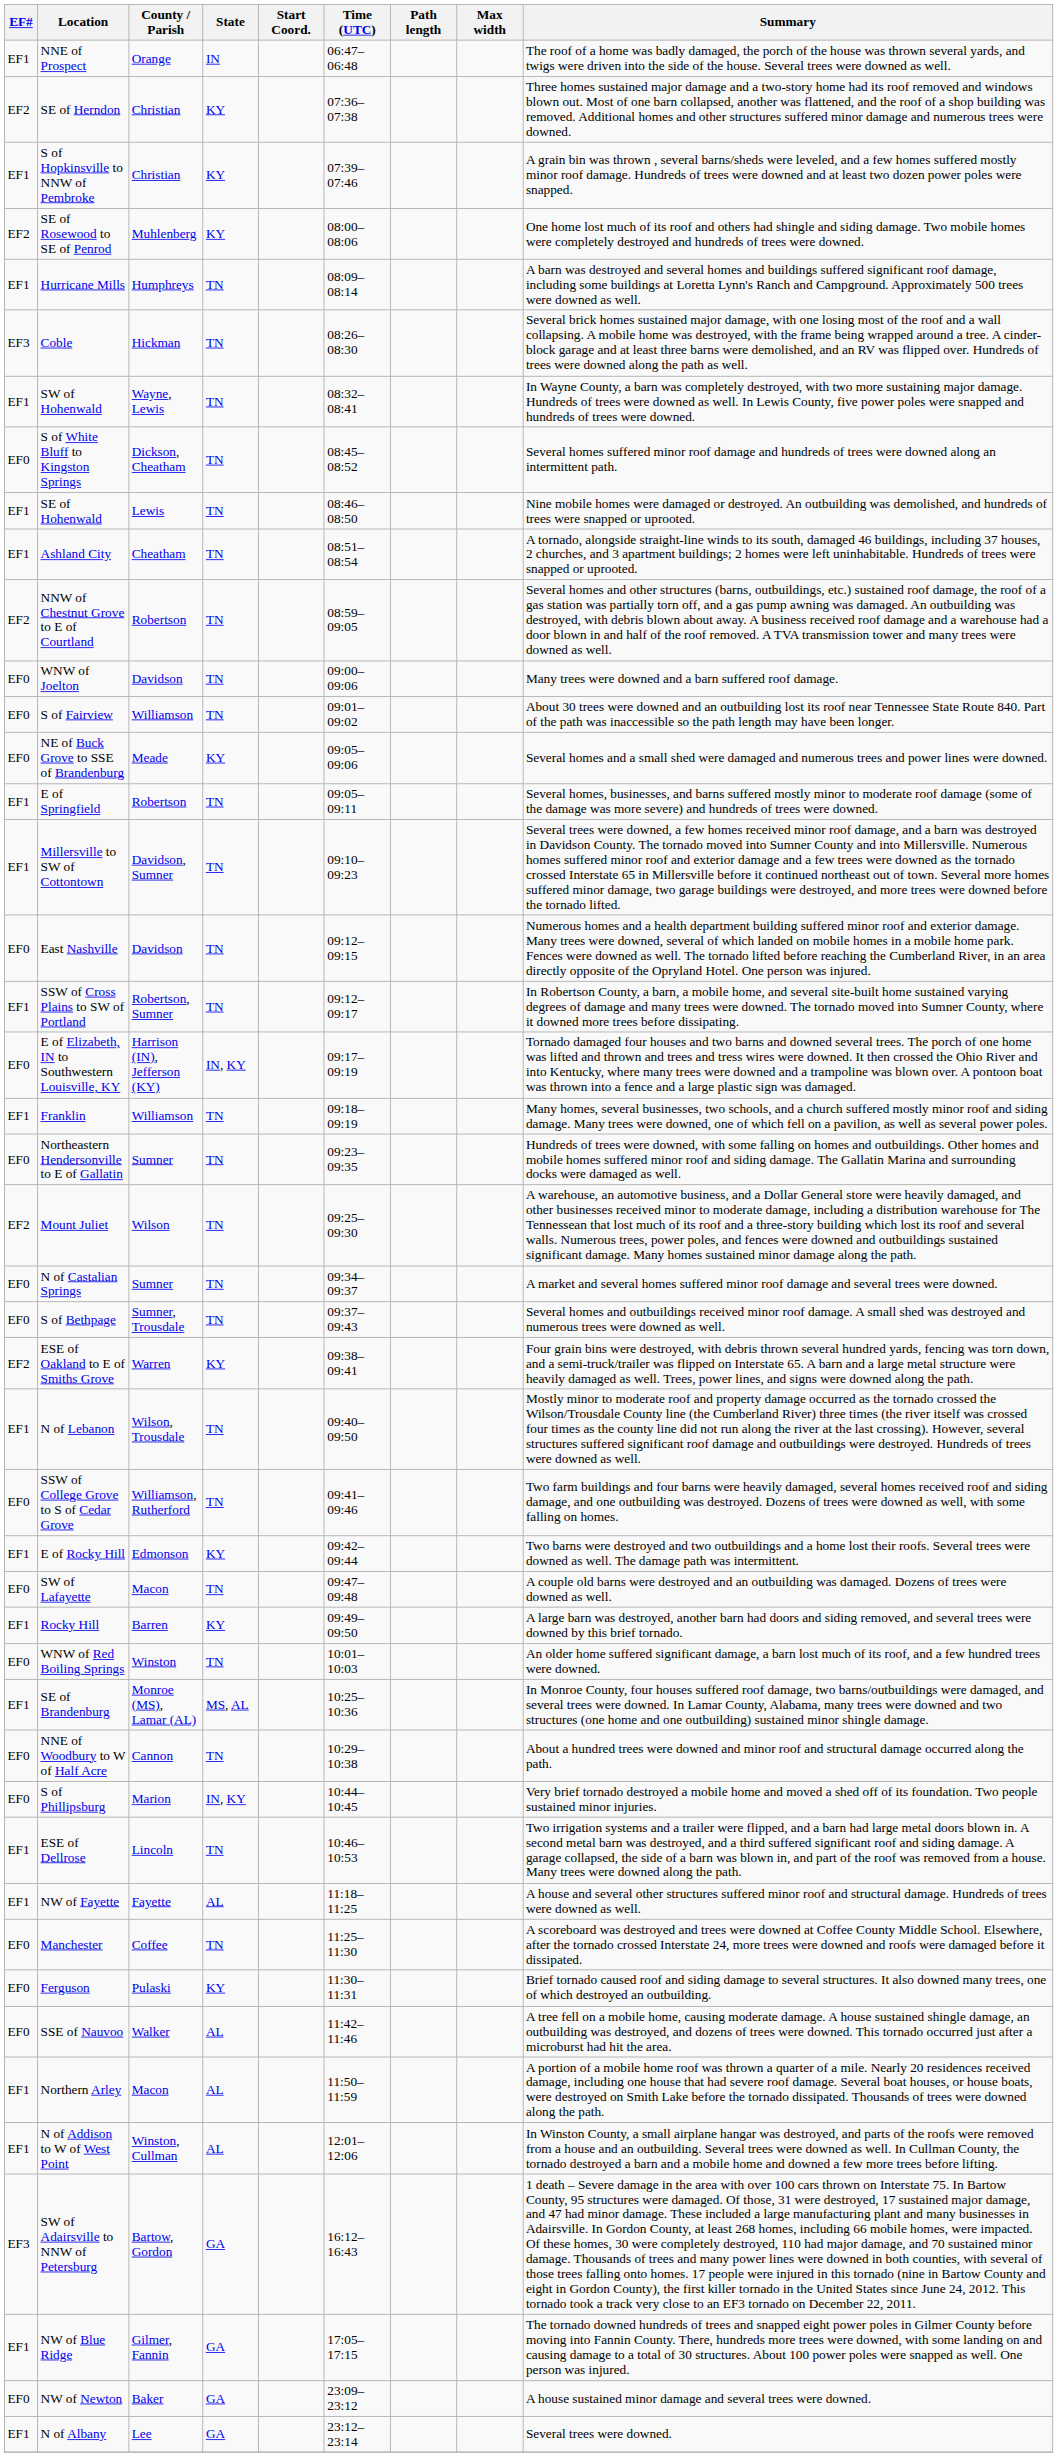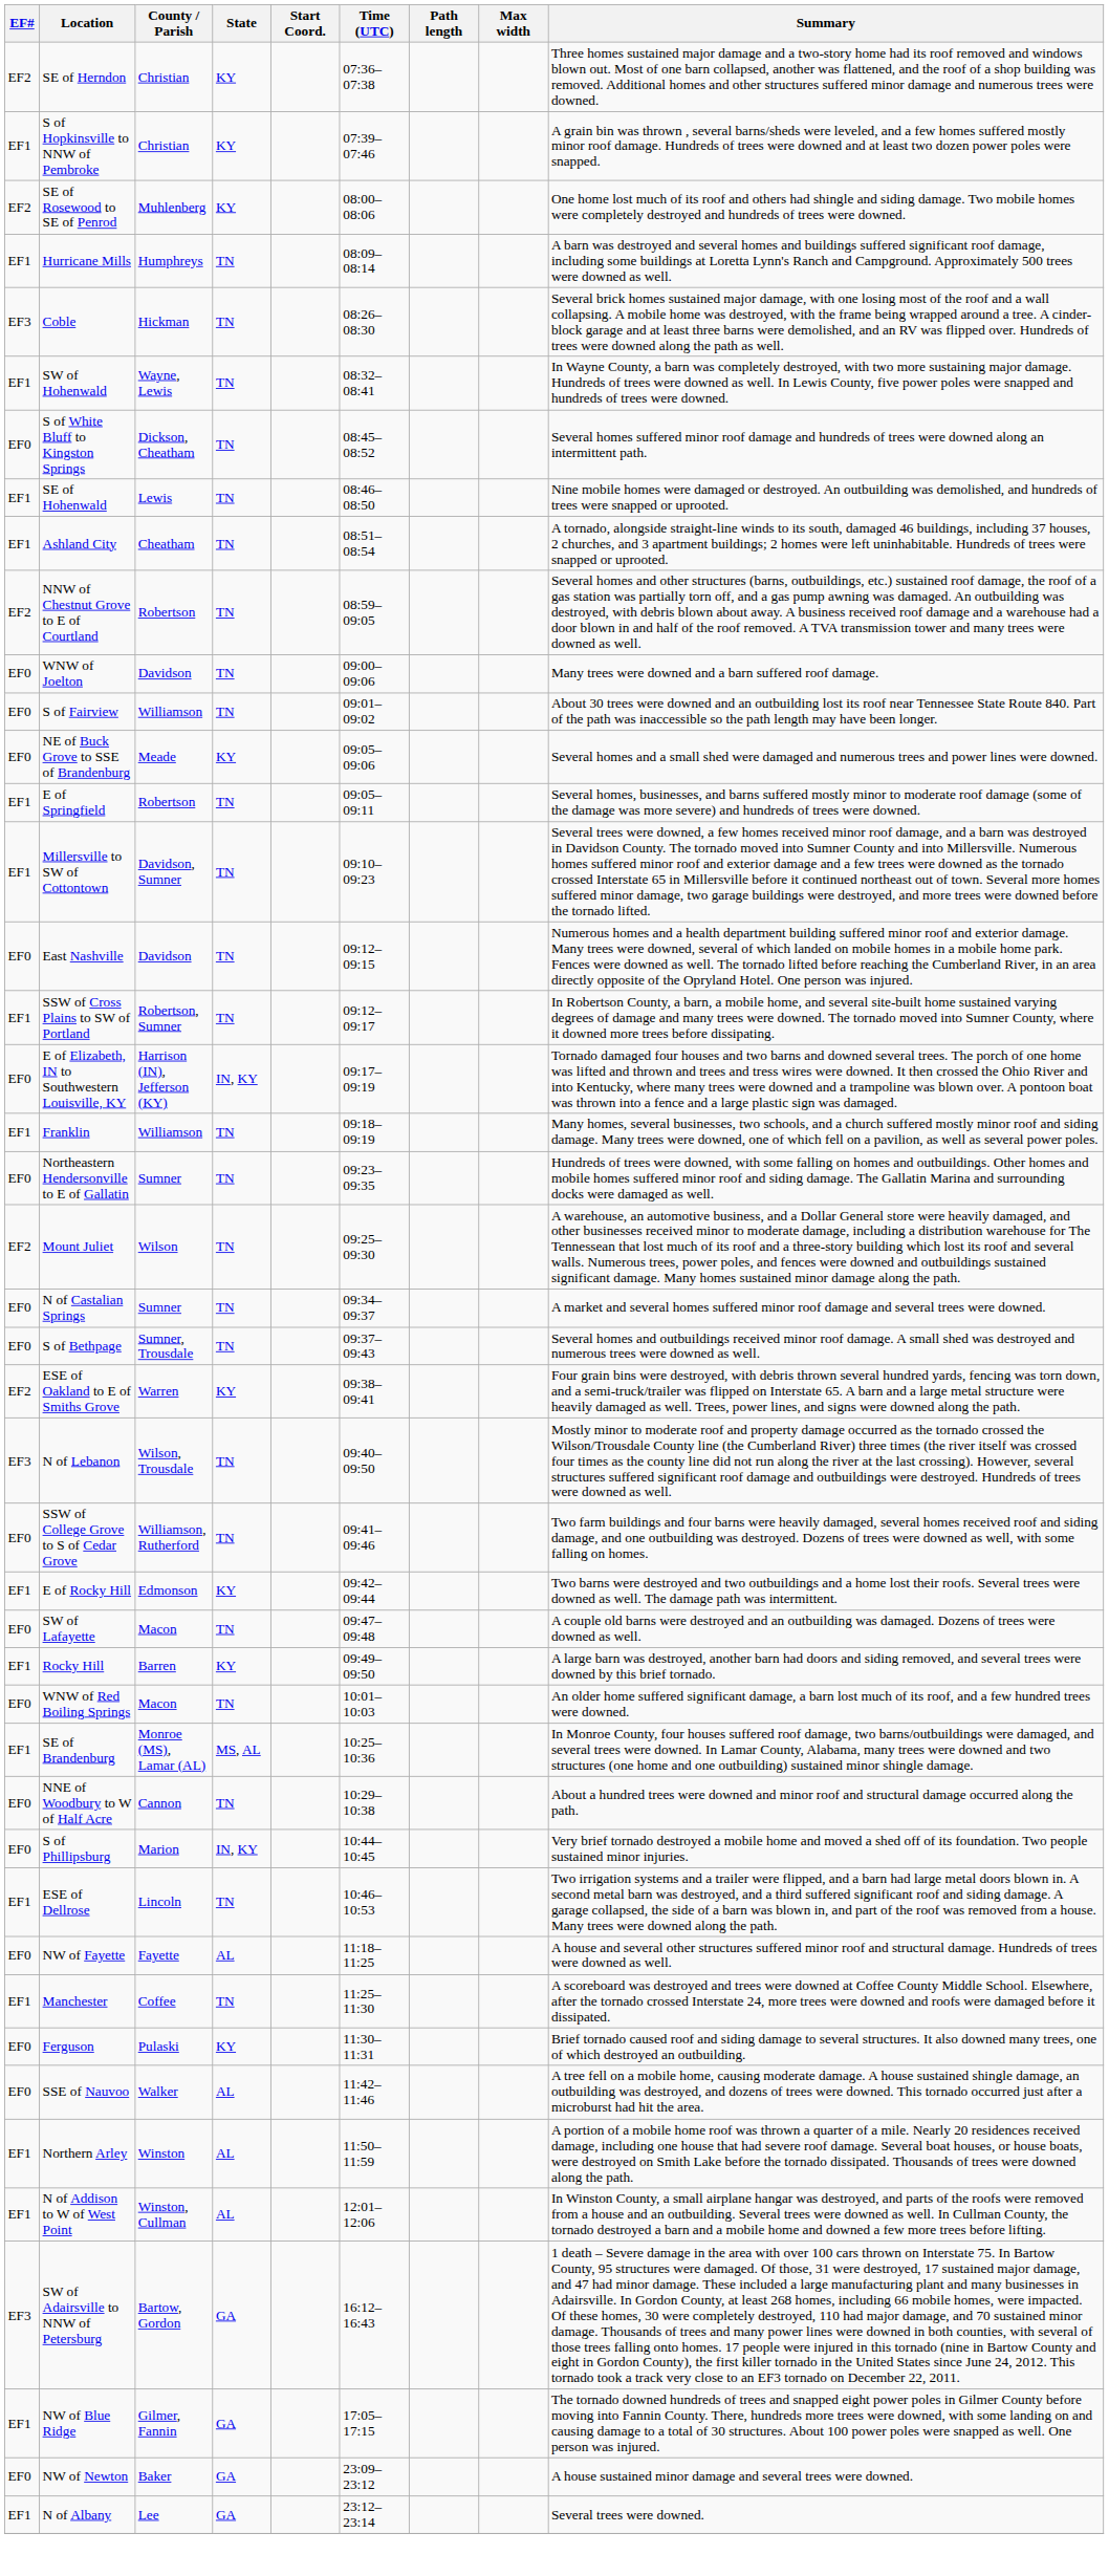- row: EF1 | NNE of Prospect | Orange | IN | 06:47–06:48 | The roof of a home was badly damaged, the porch of the house was thrown several yards, and twigs were driven into the side of the house. Several trees were downed as well.
N of Lebanon | EF#: EF1 -> EF3
WNW of Red Boiling Springs | County / Parish: Winston -> Macon
NW of Fayette | EF#: EF1 -> EF0
Manchester | EF#: EF0 -> EF1
Northern Arley | County / Parish: Macon -> Winston
